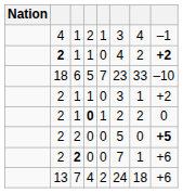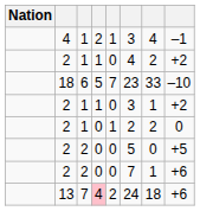row 3 | column 2: bold -> normal
row 3 | column 8: bold -> normal
row 6 | column 4: bold -> normal
row 7 | column 8: bold -> normal
row 8 | column 3: bold -> normal
row 9 | column 4: no background -> pink background
